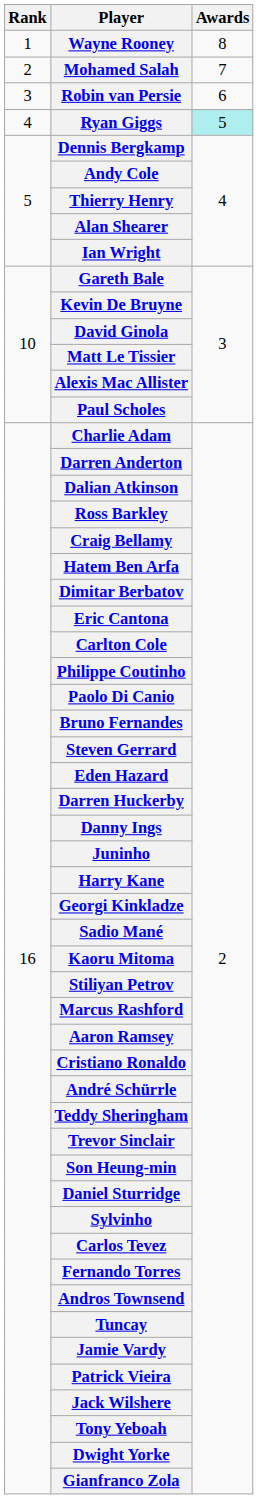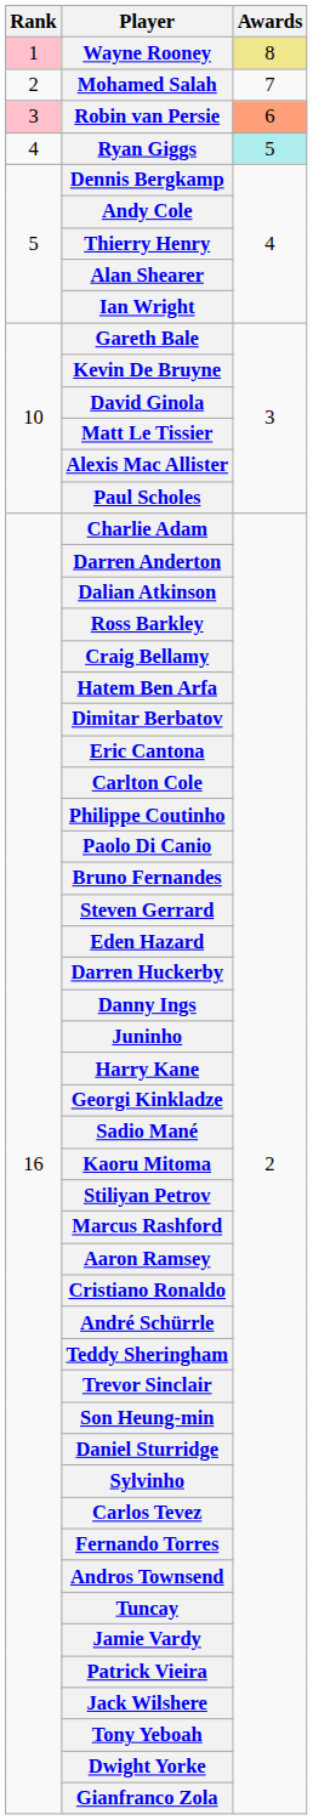Wayne Rooney | Rank: no background -> pink background
Wayne Rooney | Awards: no background -> khaki background
Robin van Persie | Rank: no background -> pink background
Robin van Persie | Awards: no background -> lightsalmon background
